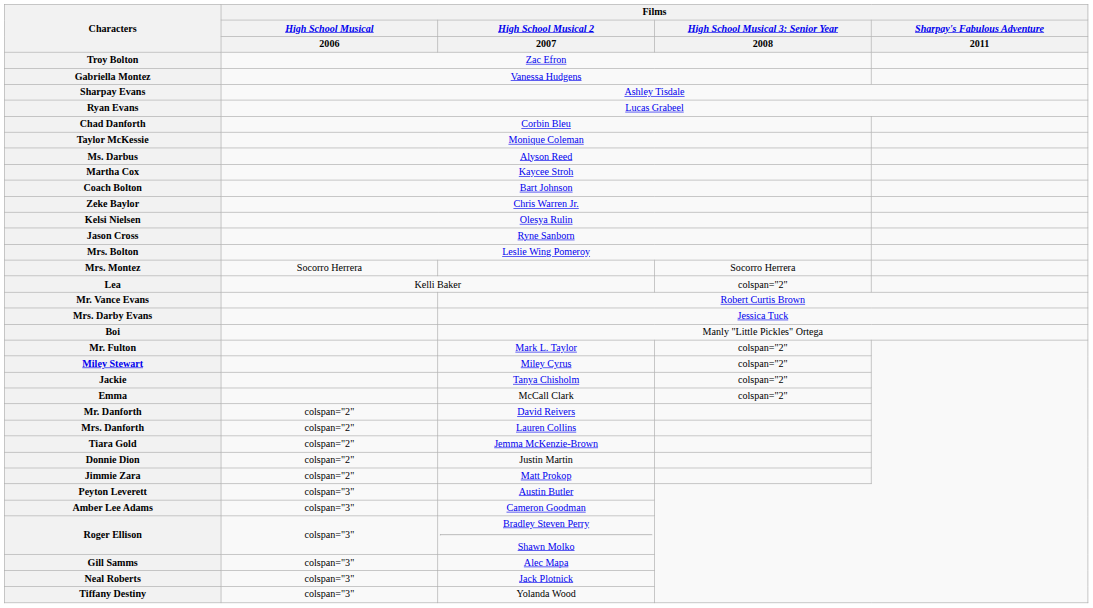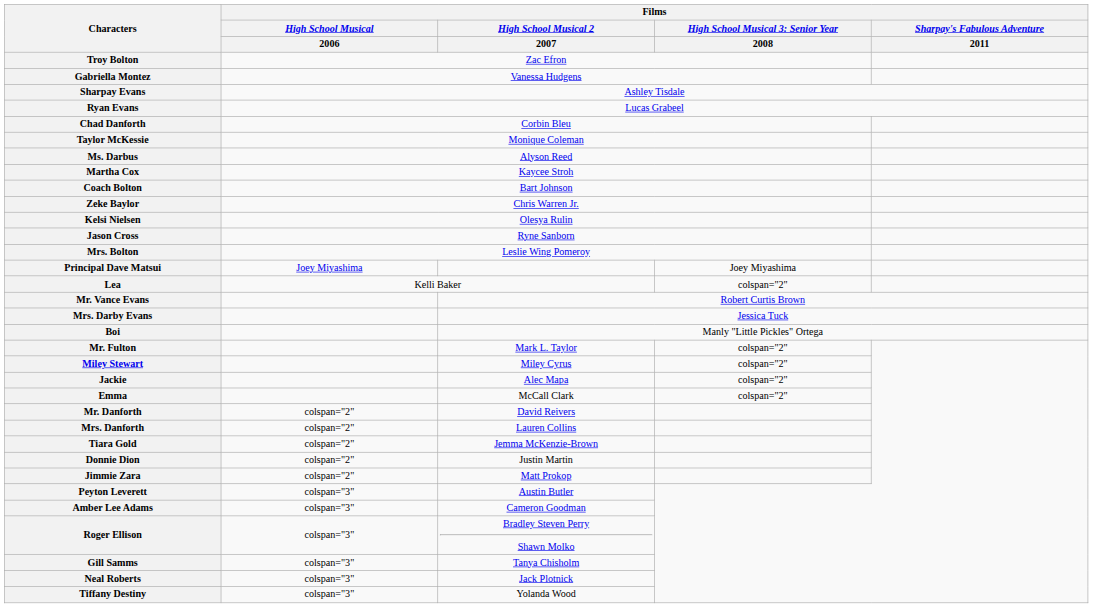+ row: Principal Dave Matsui | Joey Miyashima | Joey Miyashima
- row: Mrs. Montez | Socorro Herrera | Socorro Herrera
Jackie | Films / High School Musical 2 / 2007: Tanya Chisholm -> Alec Mapa
Gill Samms | Films / High School Musical 2 / 2007: Alec Mapa -> Tanya Chisholm
